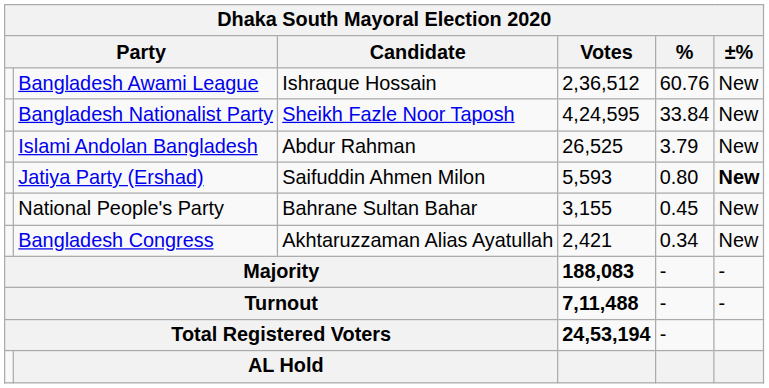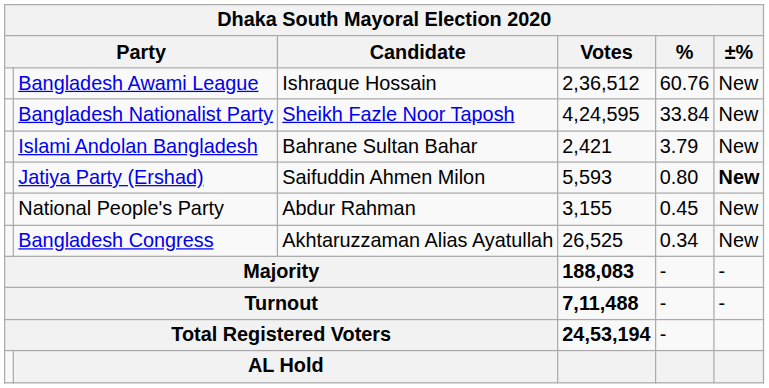Islami Andolan Bangladesh | Candidate: Abdur Rahman -> Bahrane Sultan Bahar
Islami Andolan Bangladesh | Votes: 26,525 -> 2,421
National People's Party | Candidate: Bahrane Sultan Bahar -> Abdur Rahman
Bangladesh Congress | Votes: 2,421 -> 26,525
